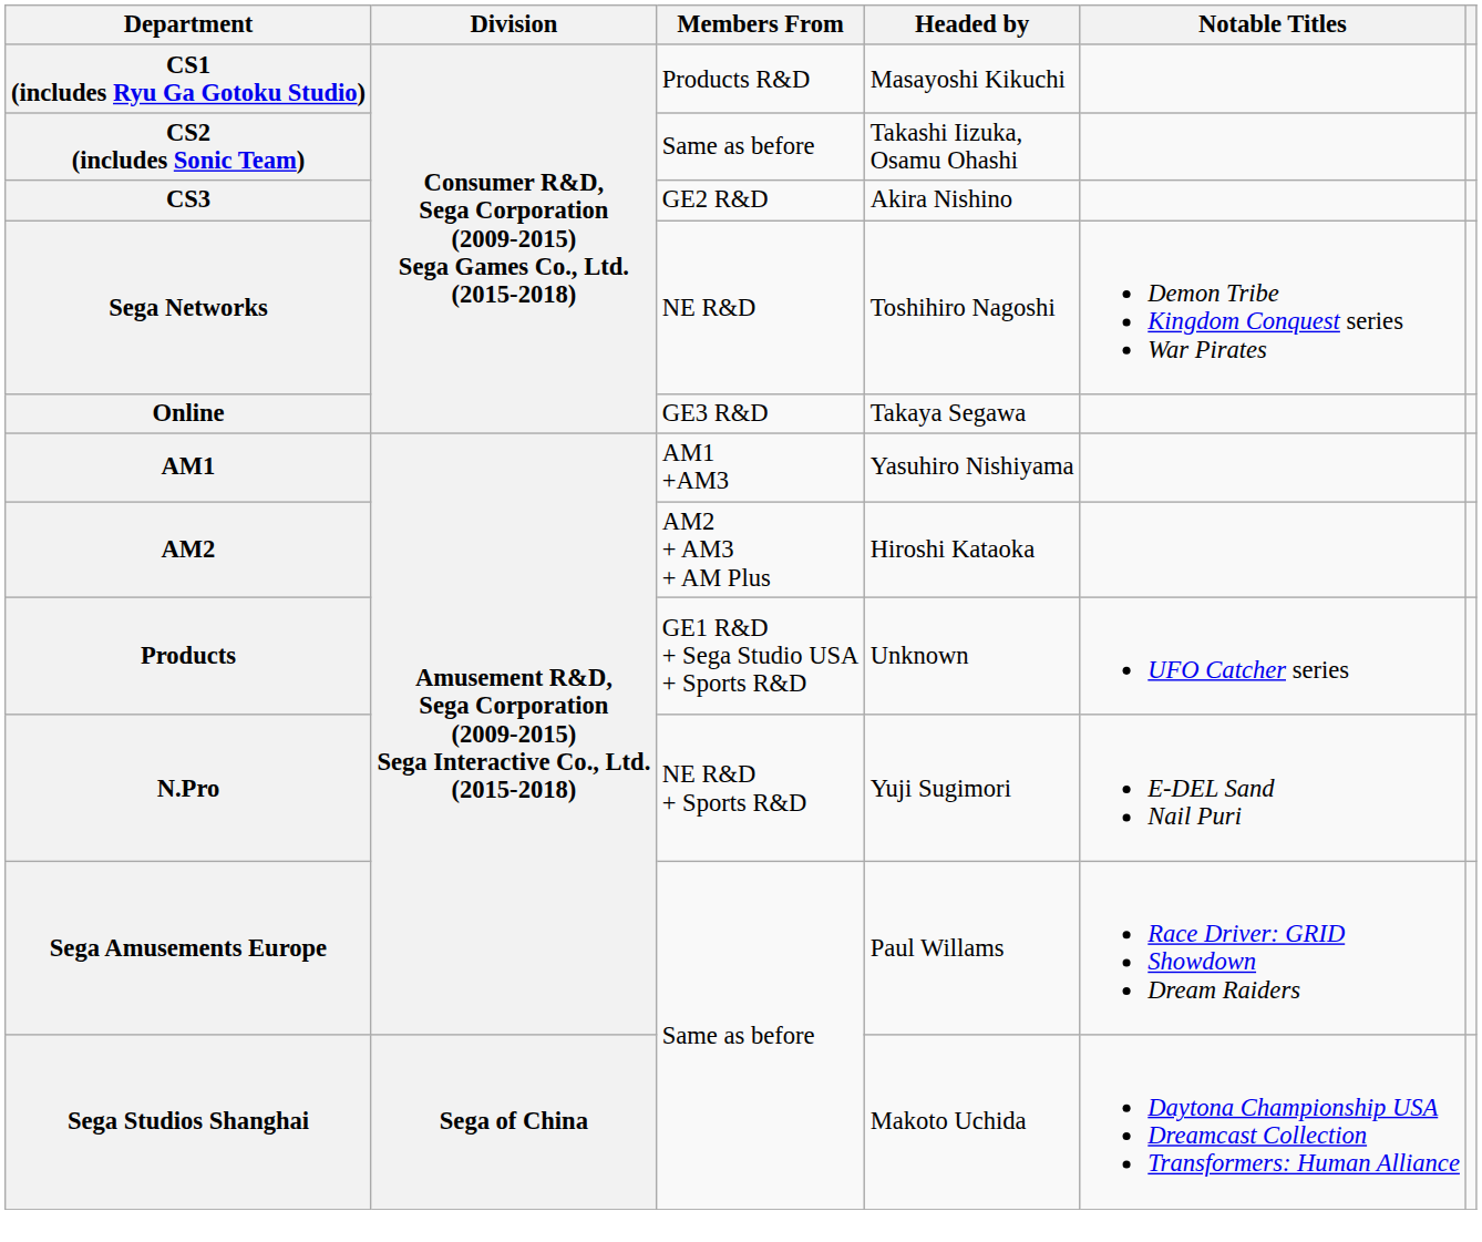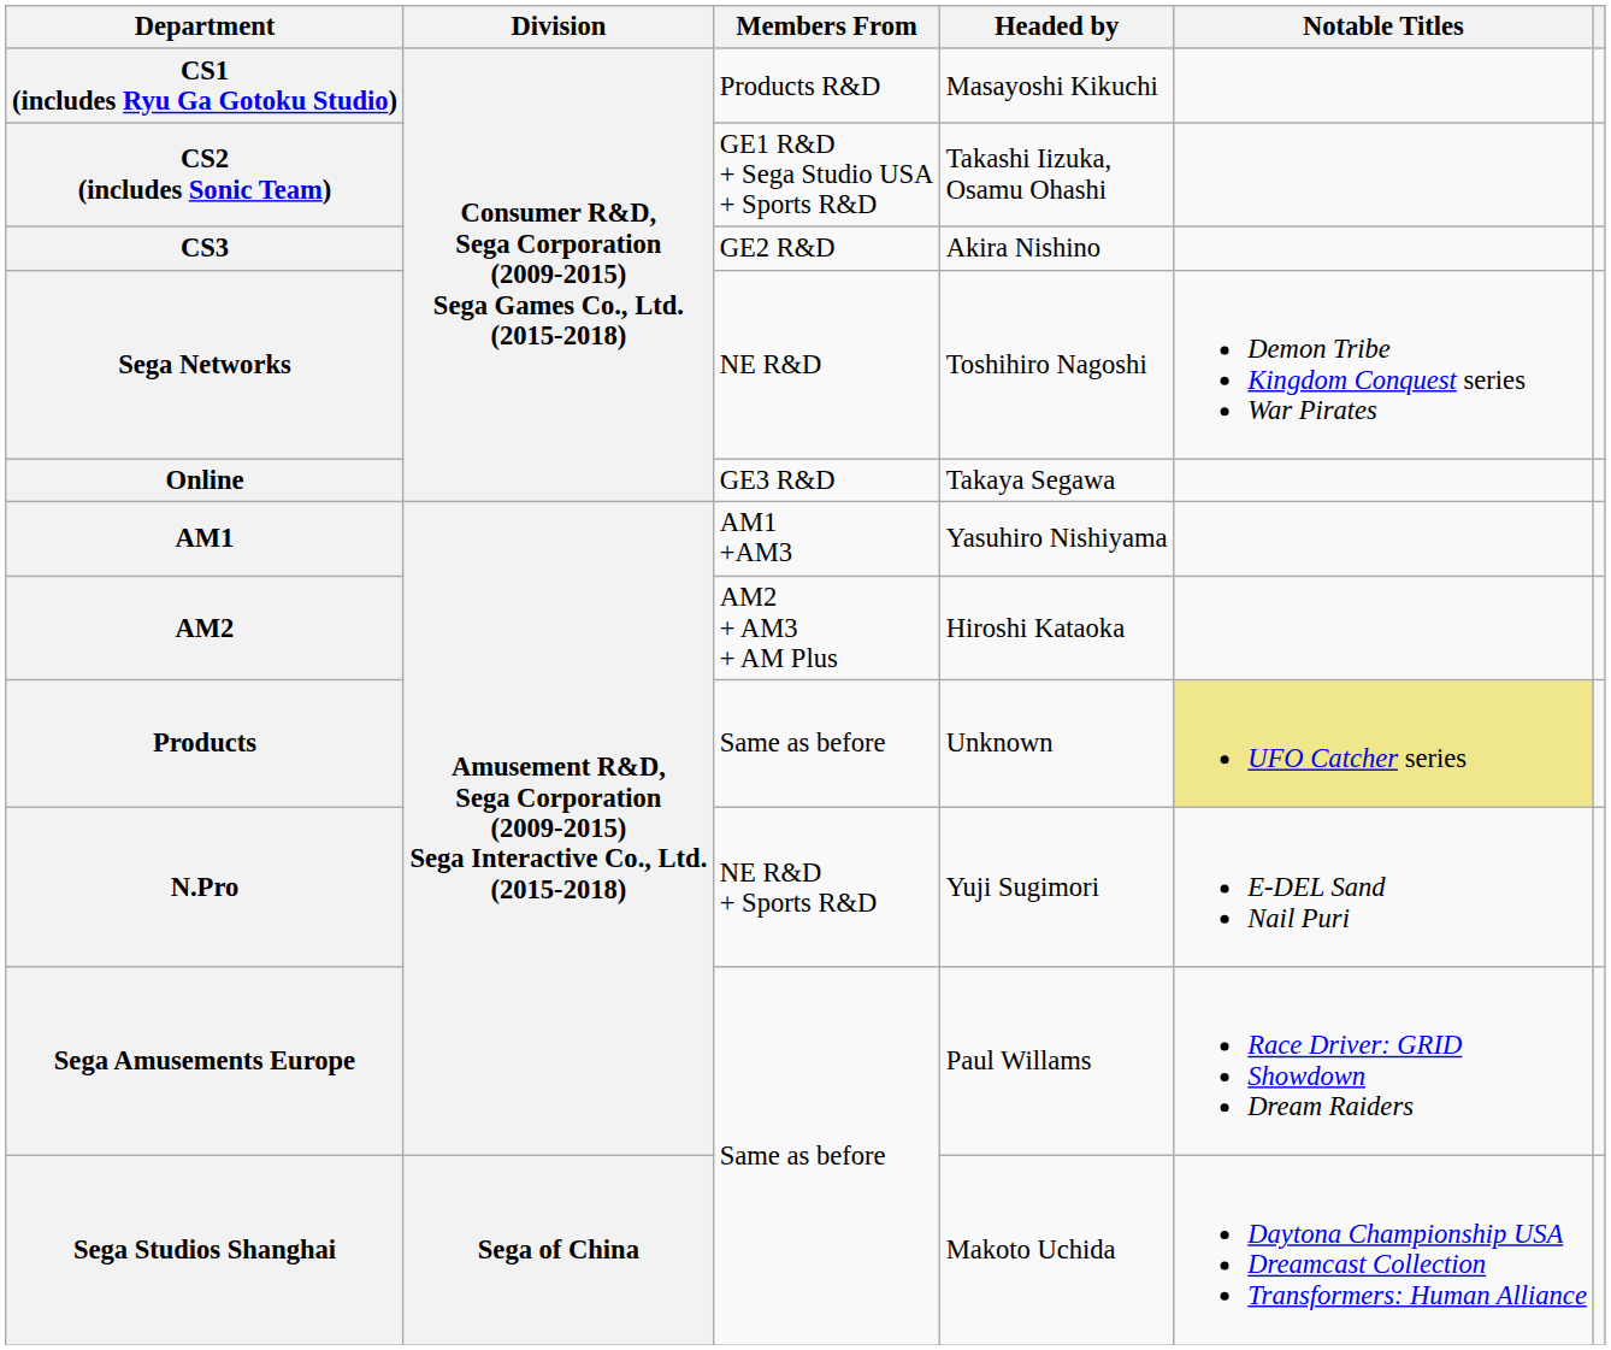CS2 (includes Sonic Team) | Members From: Same as before -> GE1 R&D + Sega Studio USA + Sports R&D
Products | Members From: GE1 R&D + Sega Studio USA + Sports R&D -> Same as before
Products | Notable Titles: no background -> khaki background
